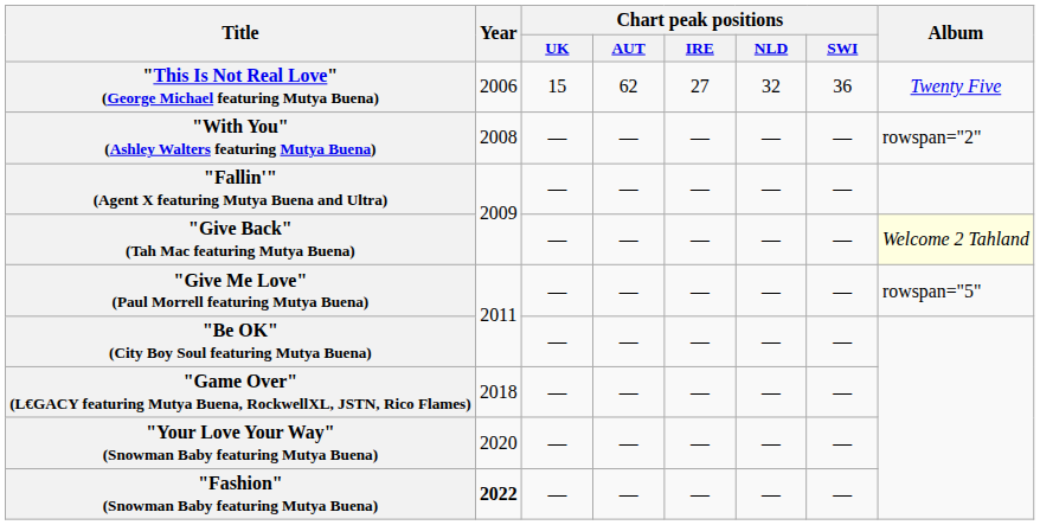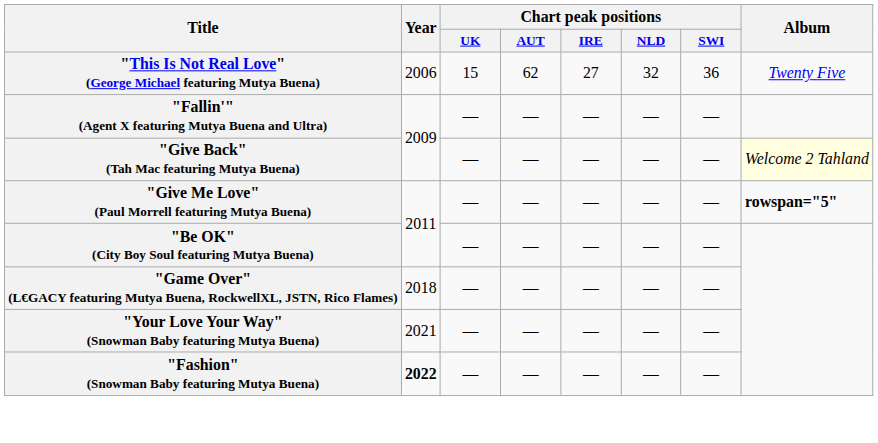- row: "With You" (Ashley Walters featuring Mutya Buena) | 2008 | — | — | — | — | — | rowspan="2"
"Give Me Love" (Paul Morrell featuring Mutya Buena) | Album: normal -> bold
"Your Love Your Way" (Snowman Baby featuring Mutya Buena) | Year: 2020 -> 2021
